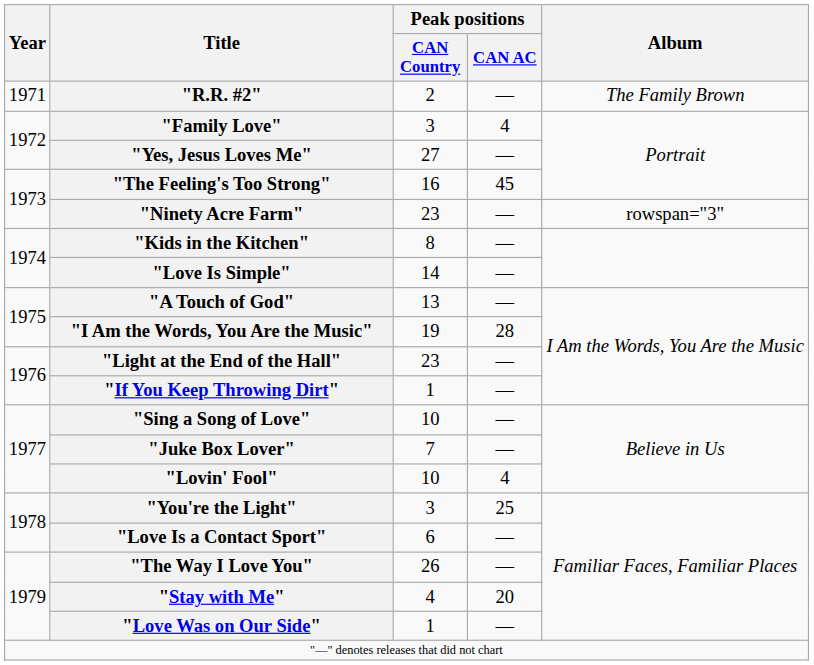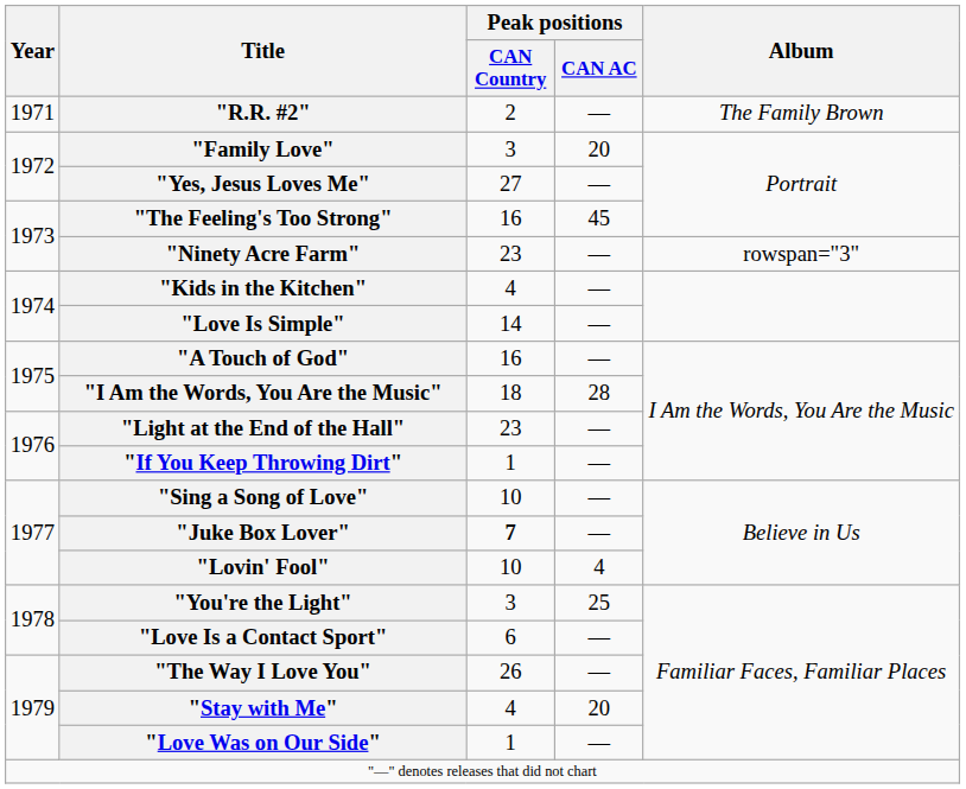"Family Love" | Peak positions / CAN AC: 4 -> 20
"Kids in the Kitchen" | Peak positions / CAN Country: 8 -> 4
"A Touch of God" | Peak positions / CAN Country: 13 -> 16
"I Am the Words, You Are the Music" | Peak positions / CAN Country: 19 -> 18
"Juke Box Lover" | Peak positions / CAN Country: normal -> bold
